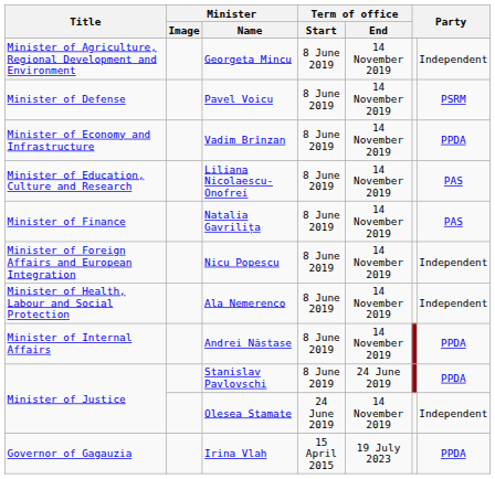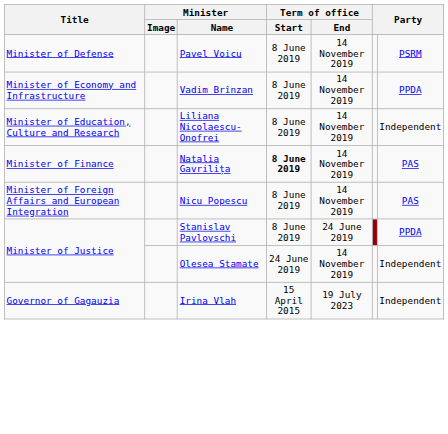- row: Minister of Agriculture, Regional Development and Environment | Georgeta Mincu | 8 June 2019 | 14 November 2019 | Independent
Liliana Nicolaescu-Onofrei | column 7: PAS -> Independent
Natalia Gavrilița | Term of office / Start: normal -> bold
Nicu Popescu | column 7: Independent -> PAS
- row: Minister of Health, Labour and Social Protection | Ala Nemerenco | 8 June 2019 | 14 November 2019 | Independent
- row: Minister of Internal Affairs | Andrei Năstase | 8 June 2019 | 14 November 2019 | PPDA
Irina Vlah | column 7: PPDA -> Independent
